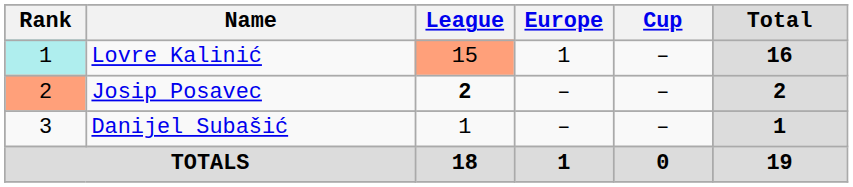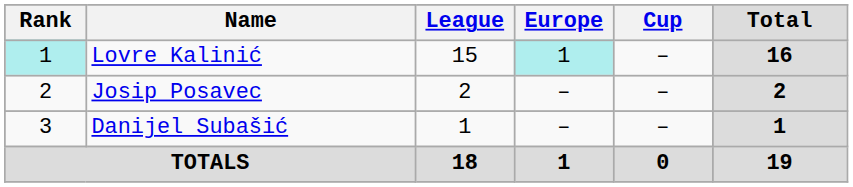Lovre Kalinić | League: lightsalmon background -> no background
Lovre Kalinić | Europe: no background -> paleturquoise background
Josip Posavec | Rank: lightsalmon background -> no background
Josip Posavec | League: bold -> normal
